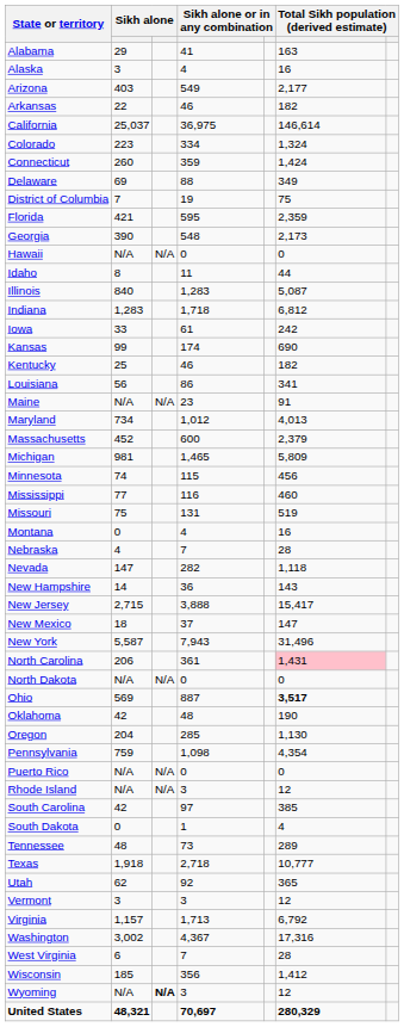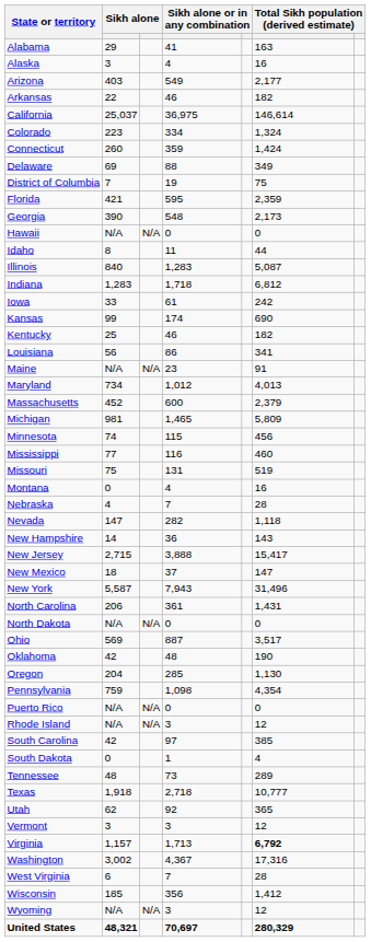North Carolina | column 6: pink background -> no background
Ohio | column 6: bold -> normal
Virginia | column 6: normal -> bold
Wyoming | column 3: bold -> normal
